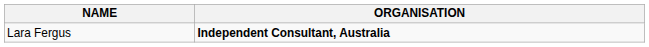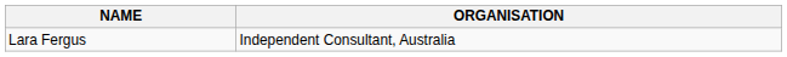Lara Fergus | ORGANISATION: bold -> normal
